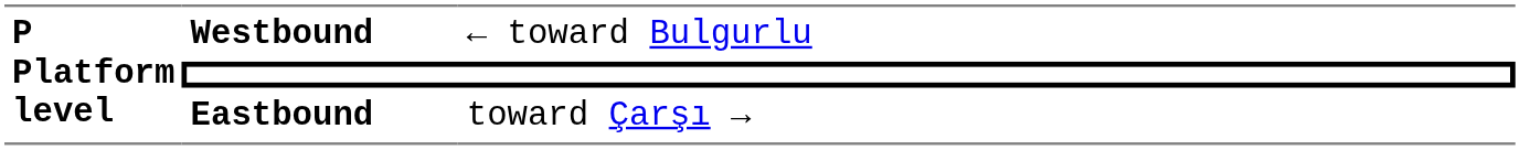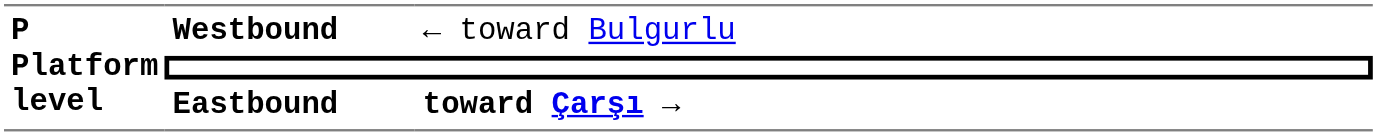Eastbound | column 3: normal -> bold
